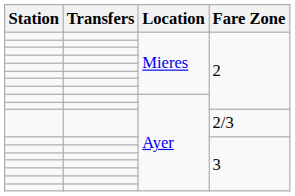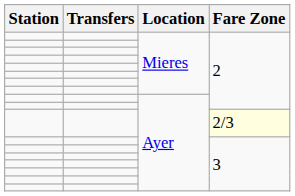2/3 | Fare Zone: no background -> lightyellow background
